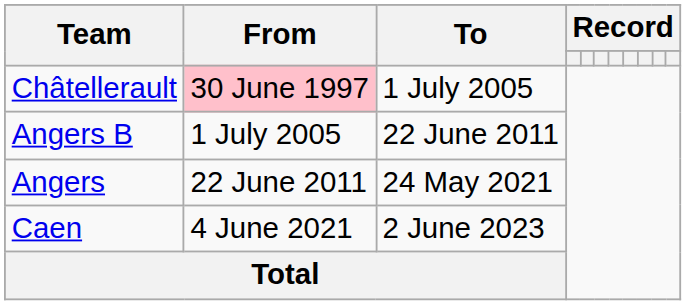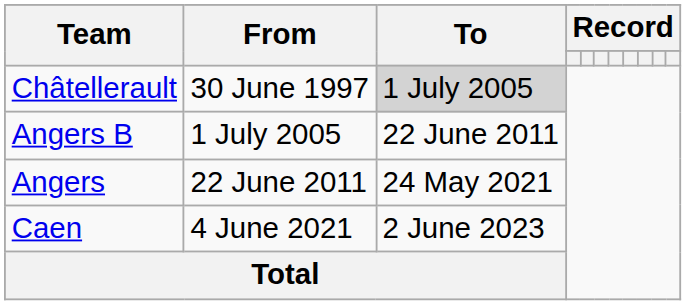Châtellerault | From: pink background -> no background
Châtellerault | To: no background -> lightgrey background
